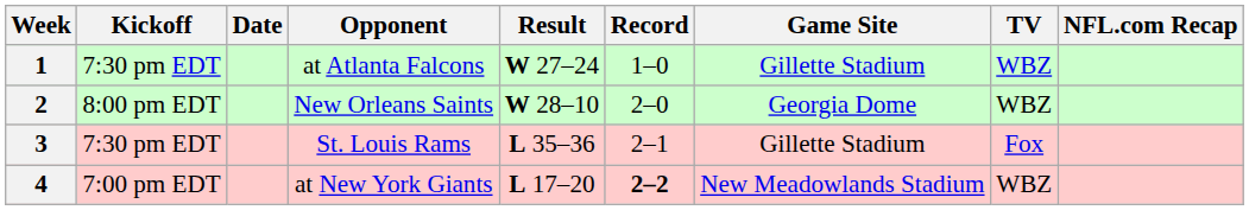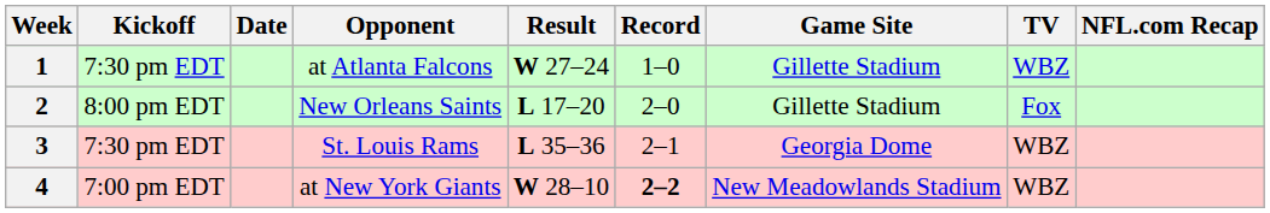2 | Result: W 28–10 -> L 17–20
2 | Game Site: Georgia Dome -> Gillette Stadium
2 | TV: WBZ -> Fox
3 | Game Site: Gillette Stadium -> Georgia Dome
3 | TV: Fox -> WBZ
4 | Result: L 17–20 -> W 28–10
